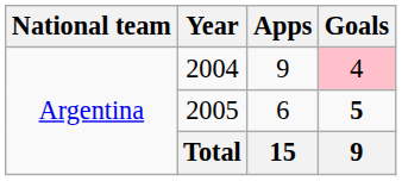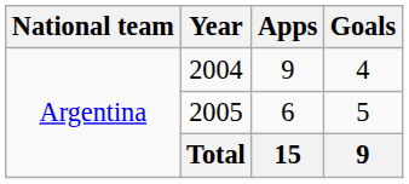2004 | Goals: pink background -> no background
2005 | Goals: bold -> normal
